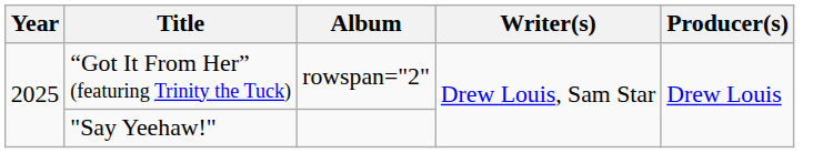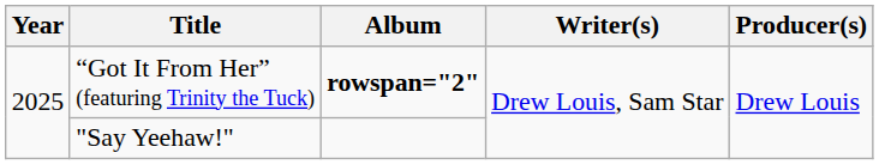“Got It From Her” (featuring Trinity the Tuck) | Album: normal -> bold
